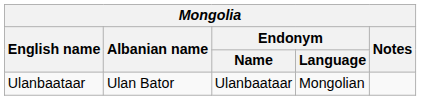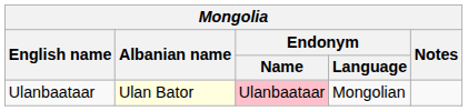row 4 | Albanian name: no background -> lightyellow background
row 4 | Endonym / Name: no background -> pink background
